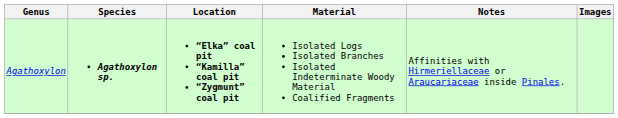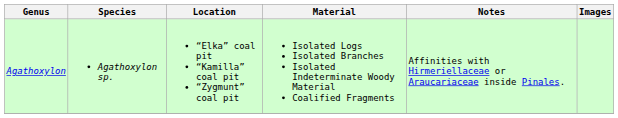Agathoxylon | Species: bold -> normal
Agathoxylon | Location: bold -> normal
